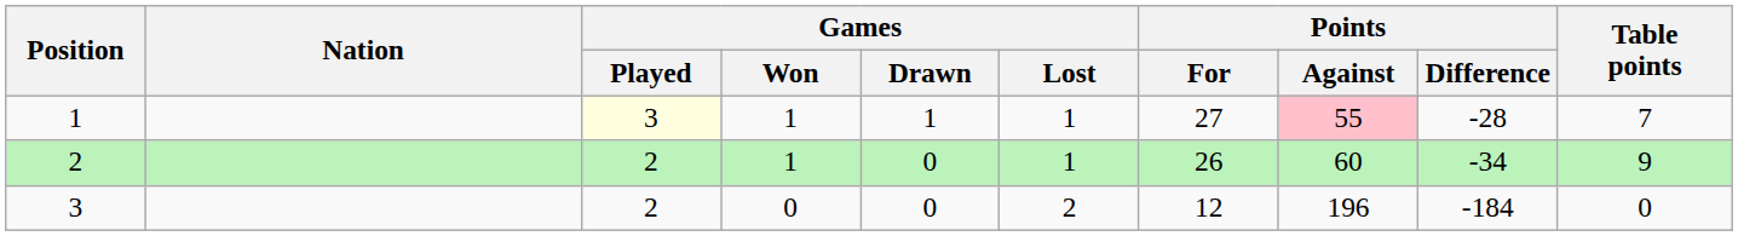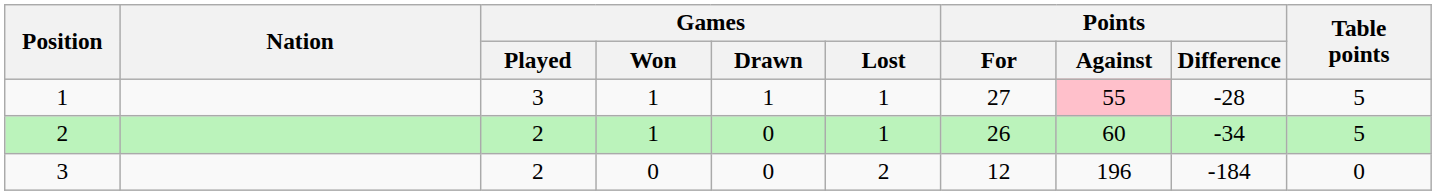row 3 | Games / Played: lightyellow background -> no background
row 3 | Table points: 7 -> 5
row 4 | Table points: 9 -> 5
